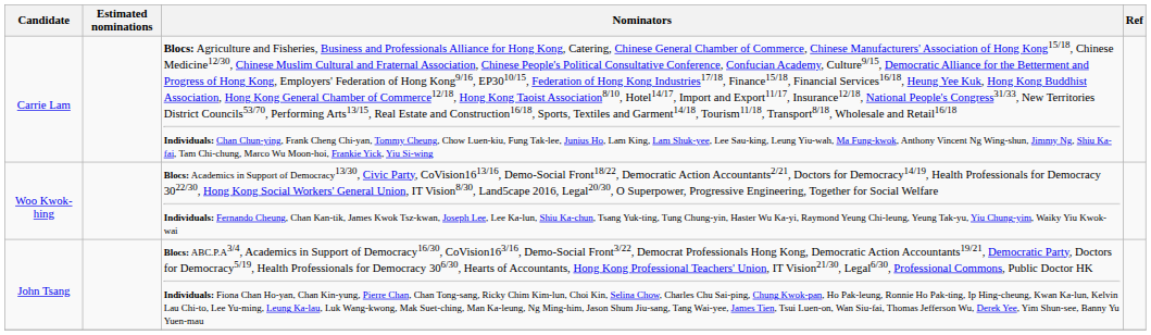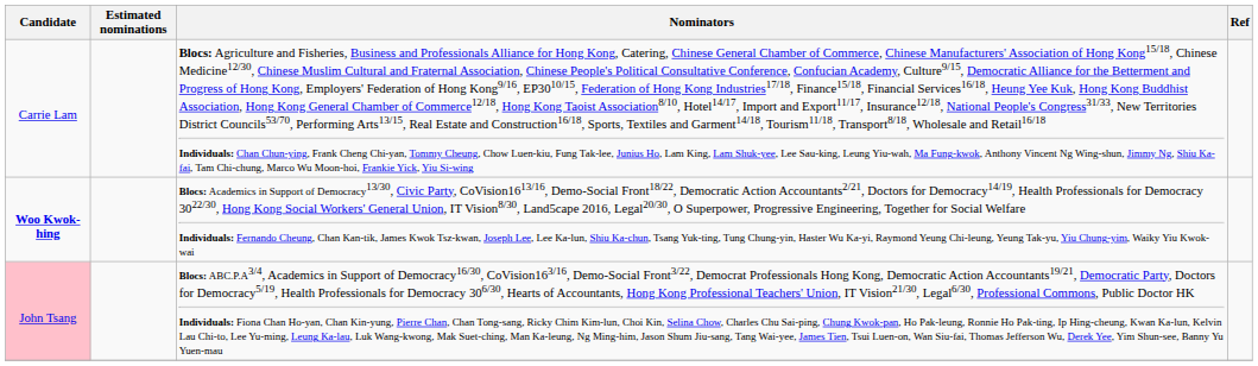Woo Kwok-hing | Candidate: normal -> bold
John Tsang | Candidate: no background -> pink background
